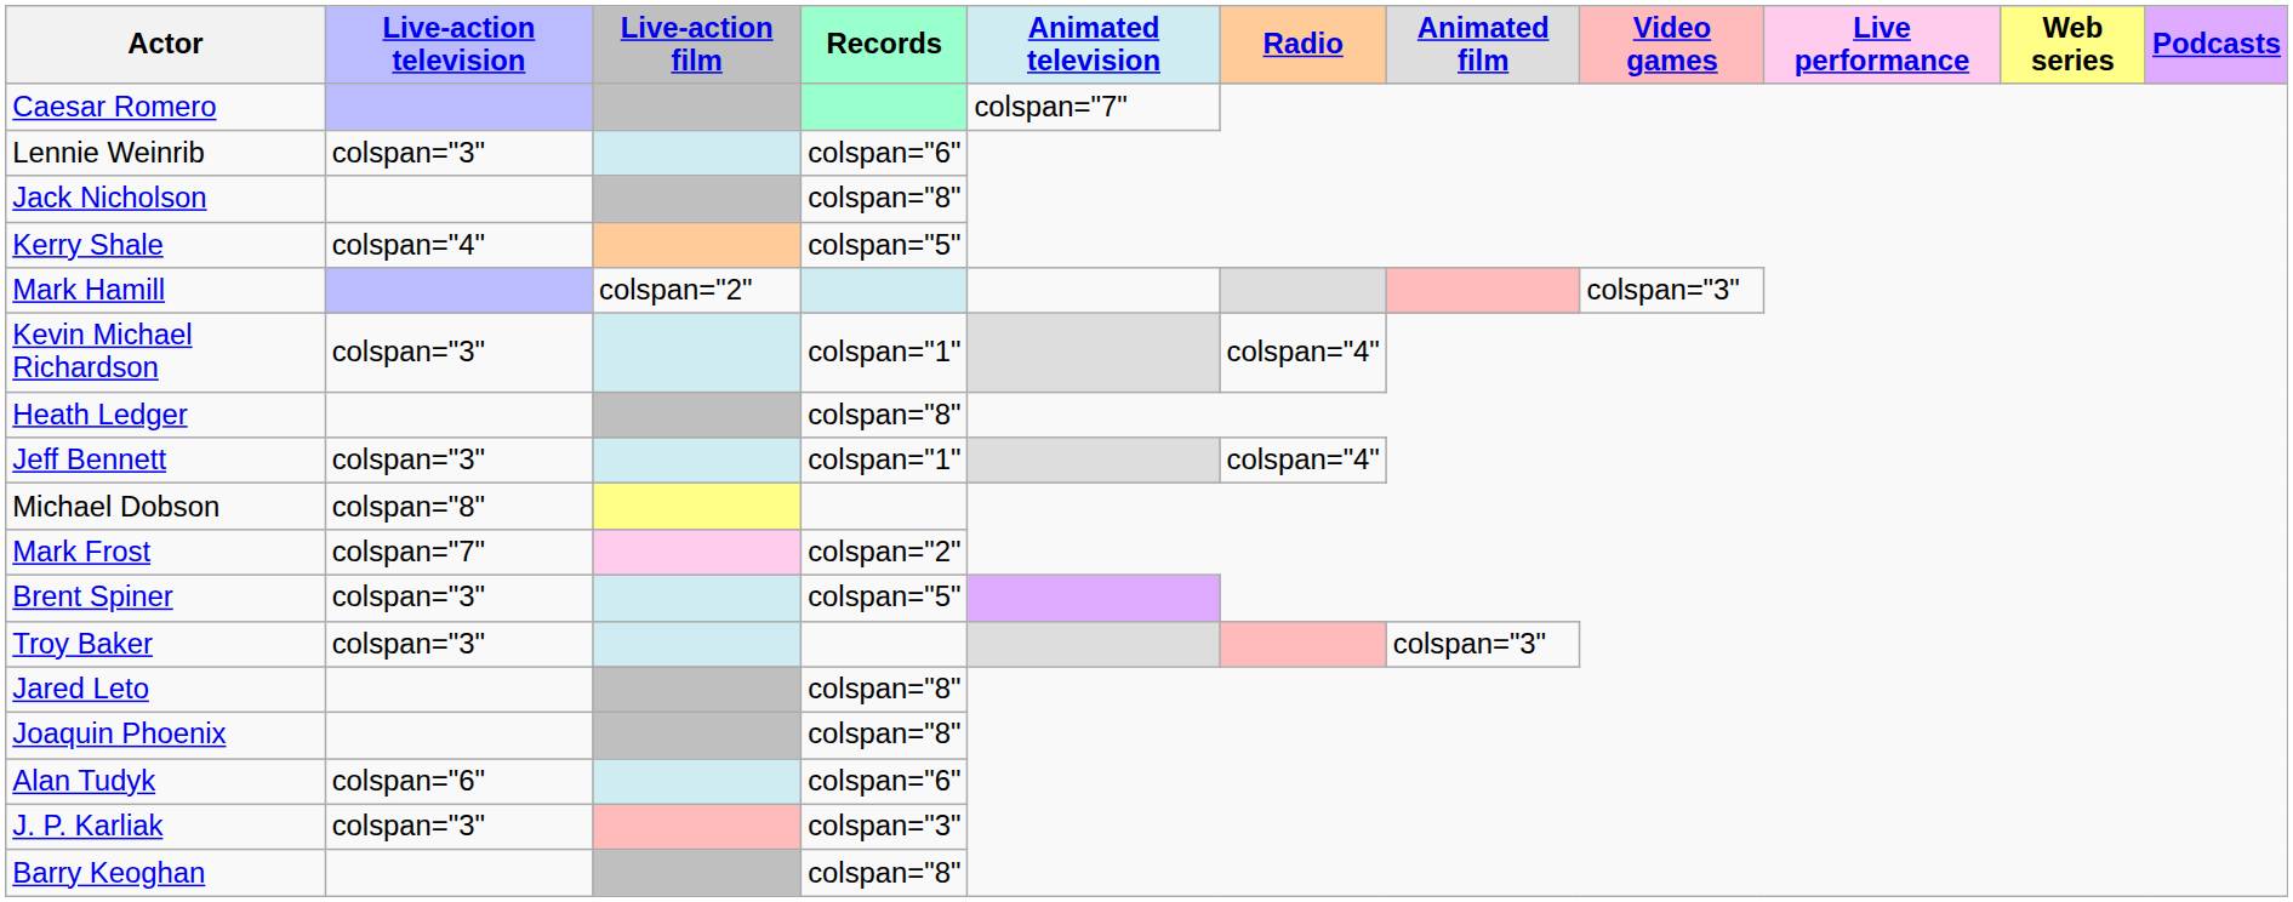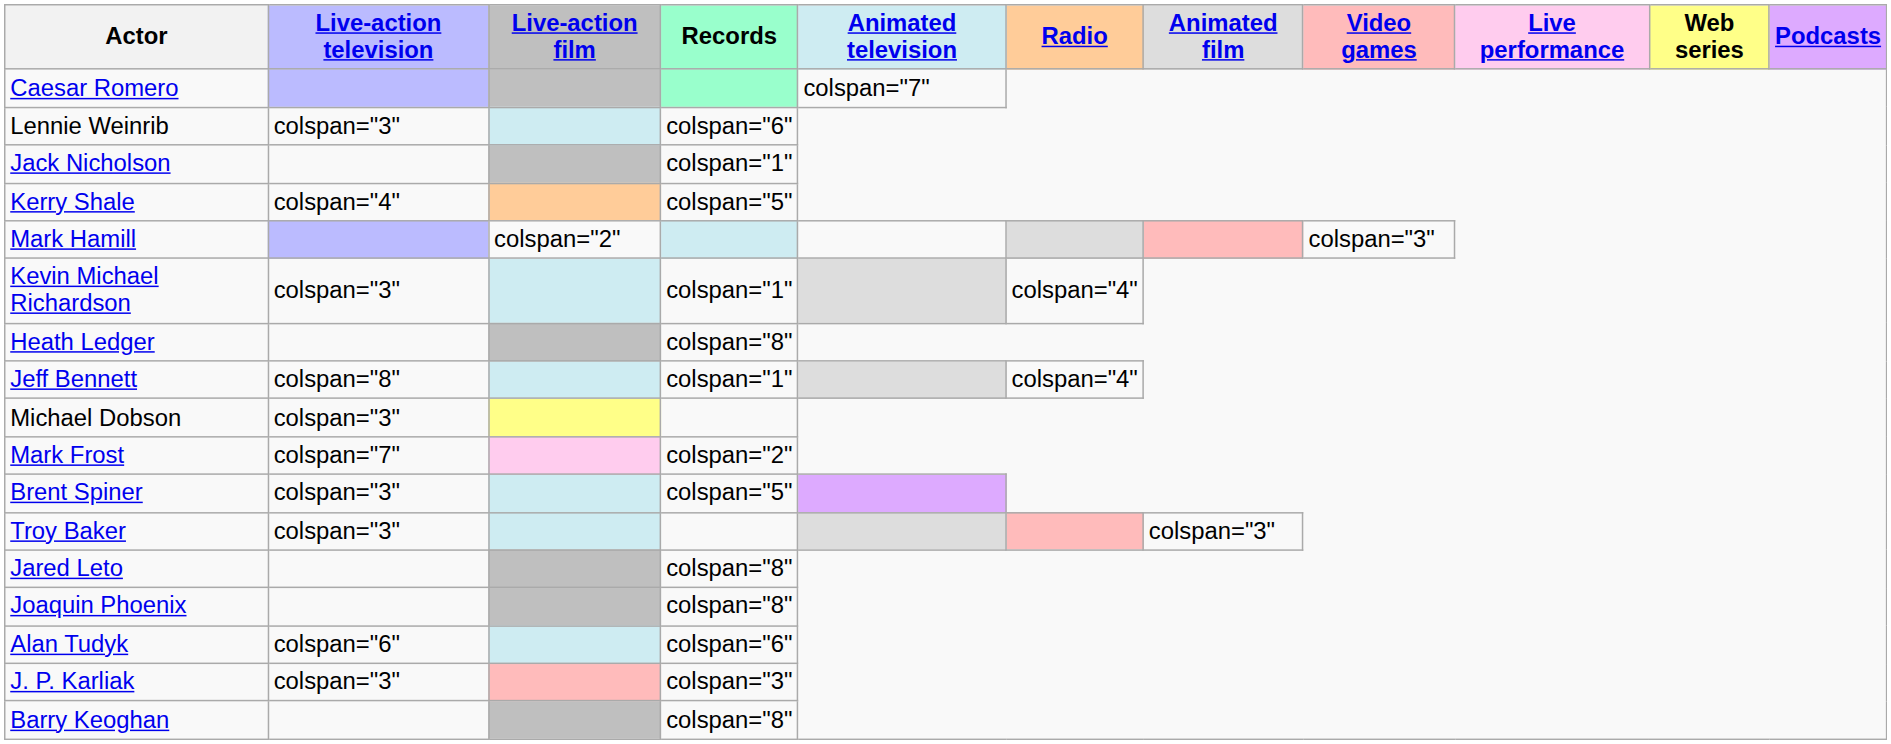Jack Nicholson | Records: colspan="8" -> colspan="1"
Jeff Bennett | Live-action television: colspan="3" -> colspan="8"
Michael Dobson | Live-action television: colspan="8" -> colspan="3"
